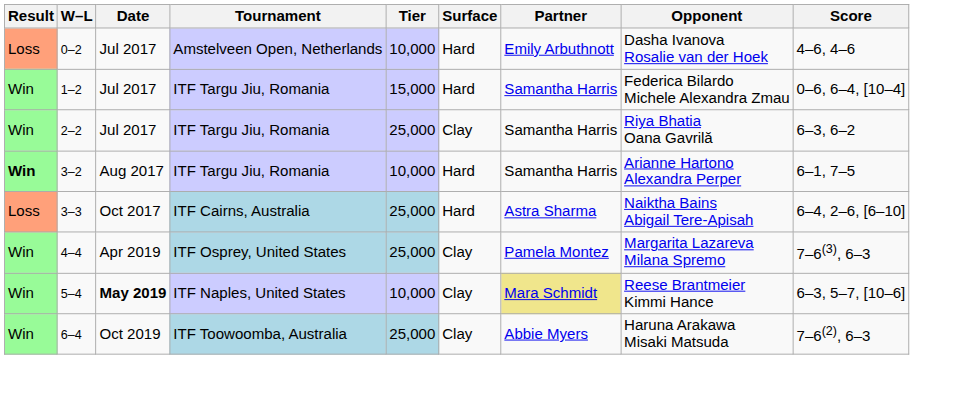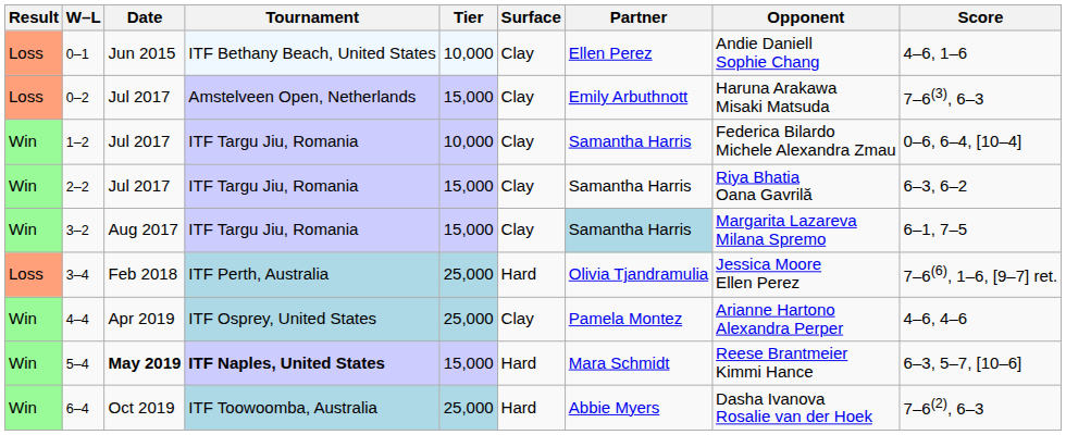+ row: Loss | 0–1 | Jun 2015 | ITF Bethany Beach, United States | 10,000 | Clay | Ellen Perez | Andie Daniell Sophie Chang | 4–6, 1–6
0–2 | Tier: 10,000 -> 15,000
0–2 | Surface: Hard -> Clay
0–2 | Opponent: Dasha Ivanova Rosalie van der Hoek -> Haruna Arakawa Misaki Matsuda
0–2 | Score: 4–6, 4–6 -> 7–6(3), 6–3
1–2 | Tier: 15,000 -> 10,000
1–2 | Surface: Hard -> Clay
2–2 | Tier: 25,000 -> 15,000
3–2 | Result: bold -> normal
3–2 | Tier: 10,000 -> 15,000
3–2 | Surface: Hard -> Clay
3–2 | Partner: no background -> lightblue background
3–2 | Opponent: Arianne Hartono Alexandra Perper -> Margarita Lazareva Milana Spremo
- row: Loss | 3–3 | Oct 2017 | ITF Cairns, Australia | 25,000 | Hard | Astra Sharma | Naiktha Bains Abigail Tere-Apisah | 6–4, 2–6, [6–10]
+ row: Loss | 3–4 | Feb 2018 | ITF Perth, Australia | 25,000 | Hard | Olivia Tjandramulia | Jessica Moore Ellen Perez | 7–6(6), 1–6, [9–7] ret.
4–4 | Opponent: Margarita Lazareva Milana Spremo -> Arianne Hartono Alexandra Perper
4–4 | Score: 7–6(3), 6–3 -> 4–6, 4–6
5–4 | Tournament: normal -> bold
5–4 | Tier: 10,000 -> 15,000
5–4 | Surface: Clay -> Hard
5–4 | Partner: khaki background -> no background
6–4 | Surface: Clay -> Hard
6–4 | Opponent: Haruna Arakawa Misaki Matsuda -> Dasha Ivanova Rosalie van der Hoek
